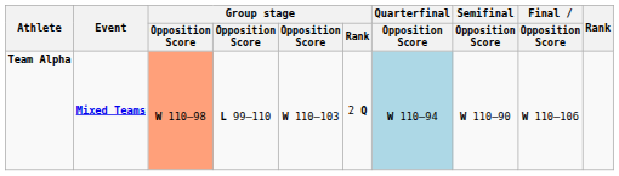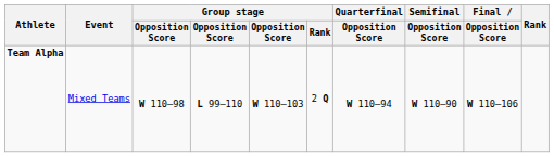Team Alpha | Event: bold -> normal
Team Alpha | column 3: lightsalmon background -> no background
Team Alpha | Quarterfinal / Opposition Score: lightblue background -> no background
